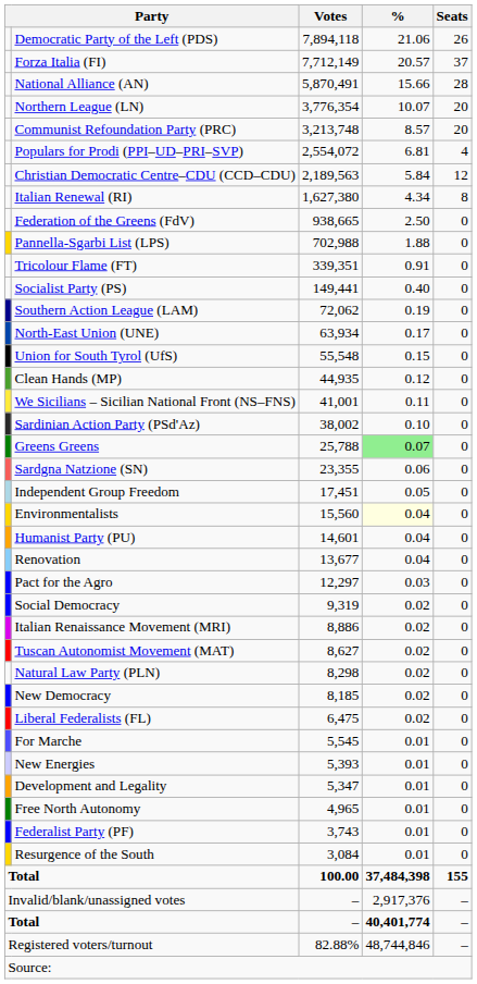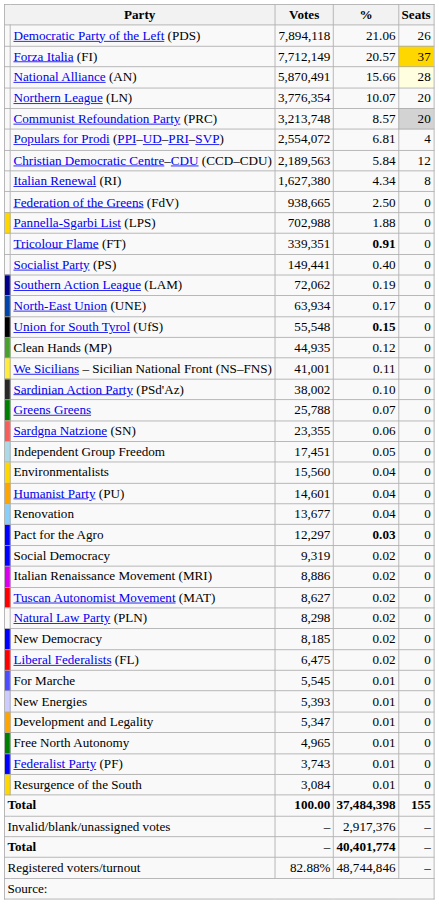Forza Italia (FI) | Seats: no background -> gold background
National Alliance (AN) | Seats: no background -> lightyellow background
Communist Refoundation Party (PRC) | Seats: no background -> lightgrey background
Tricolour Flame (FT) | %: normal -> bold
Union for South Tyrol (UfS) | %: normal -> bold
Greens Greens | %: lightgreen background -> no background
Environmentalists | %: lightyellow background -> no background
Pact for the Agro | %: normal -> bold
